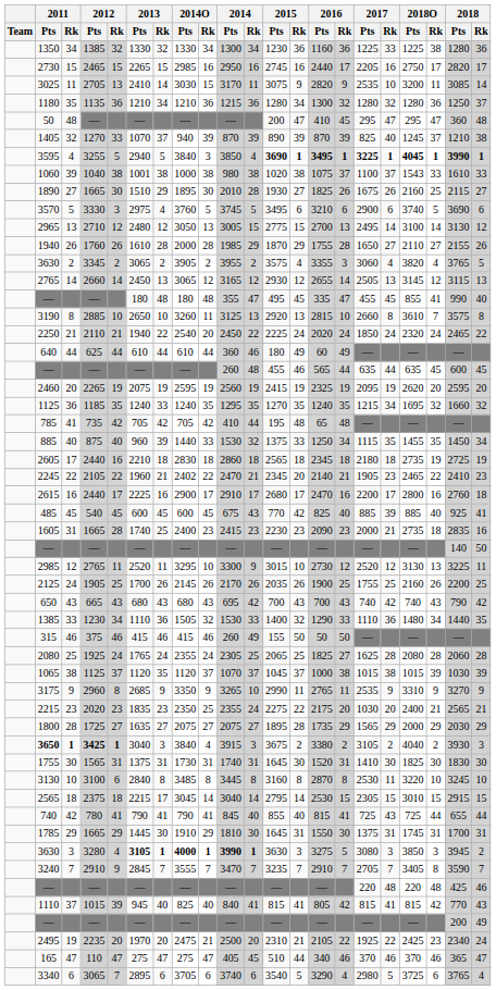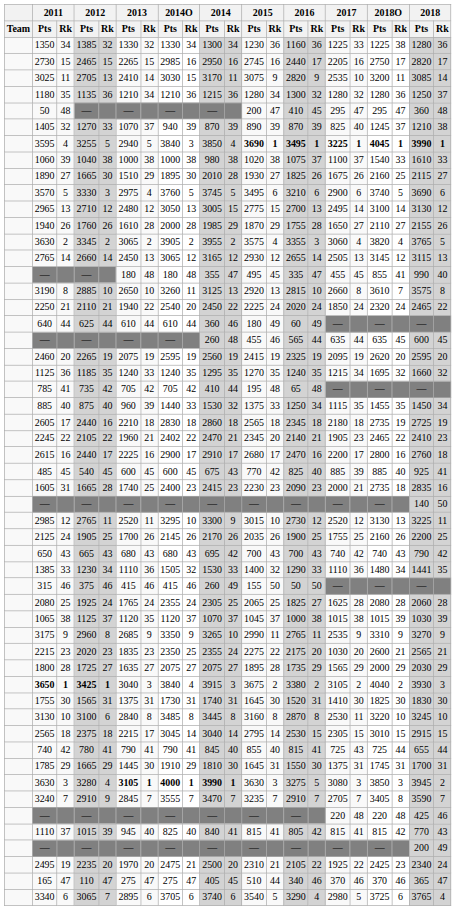row 10 | 2013 / Pts: 1001 -> 1000
row 10 | 2018O / Pts: 1543 -> 1540
row 35 | 2018 / Pts: 1440 -> 1441
row 40 | 2018O / Pts: 2400 -> 2600
